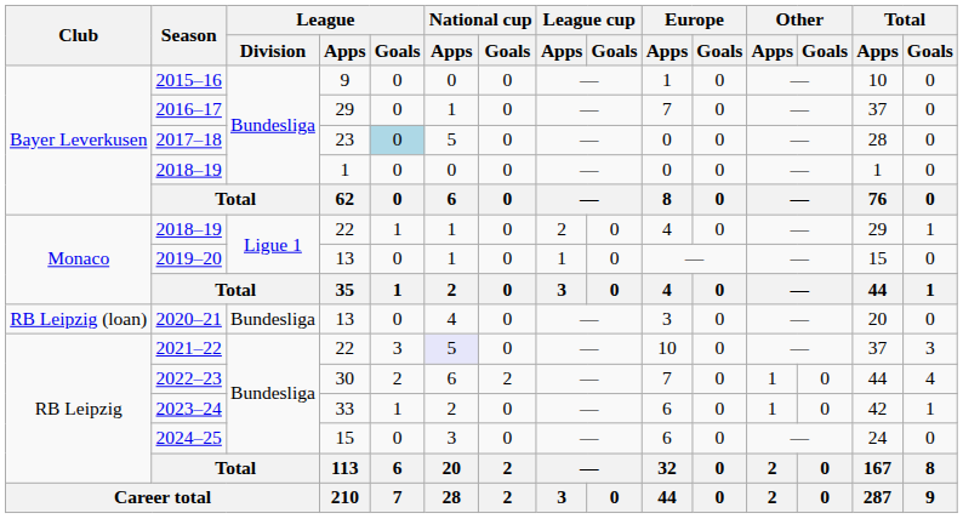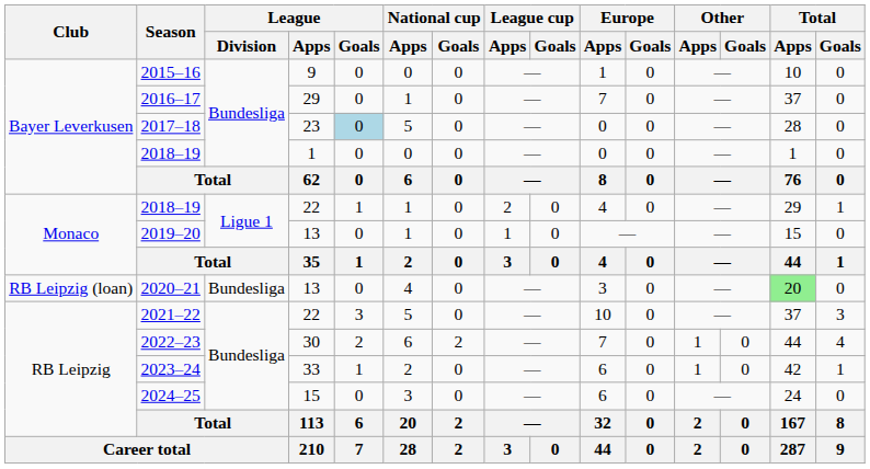2020–21 | Total / Apps: no background -> lightgreen background
2021–22 | National cup / Apps: lavender background -> no background
